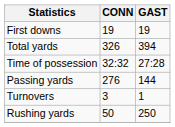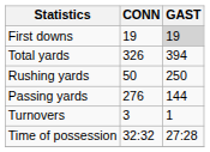First downs | GAST: no background -> lightgrey background
rows swapped: Rushing yards <-> Time of possession
